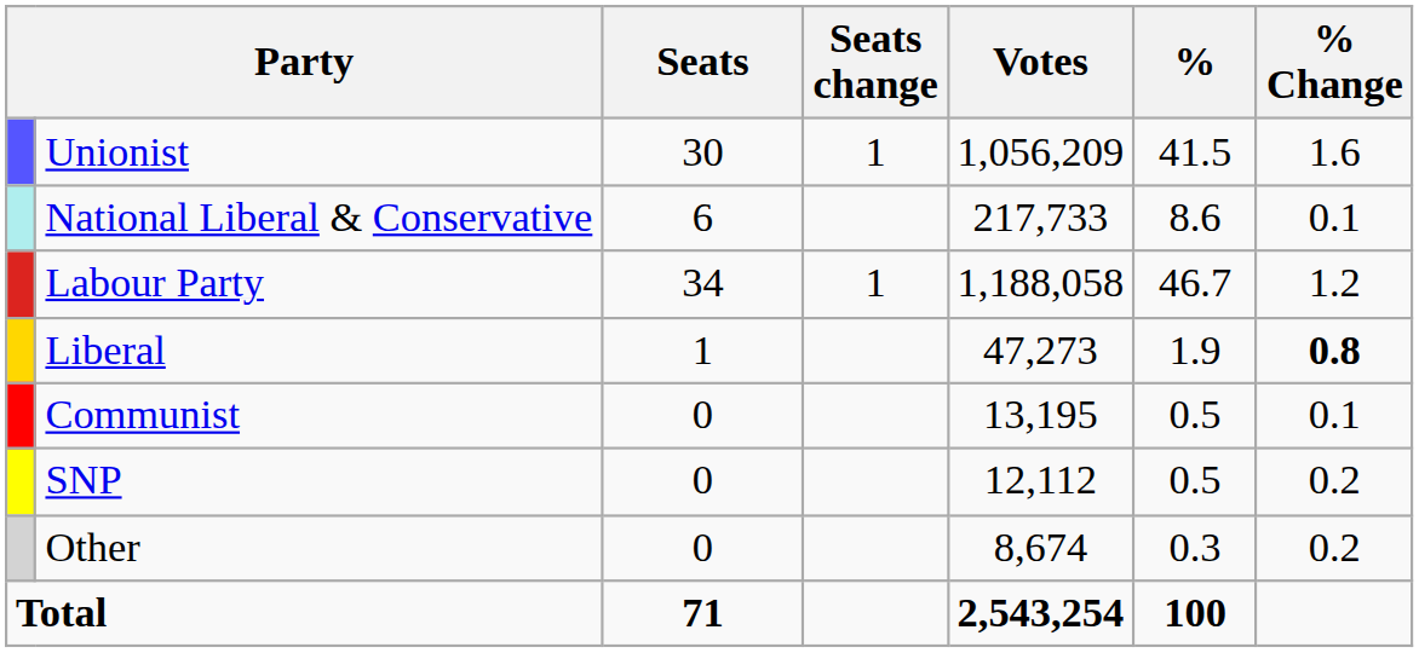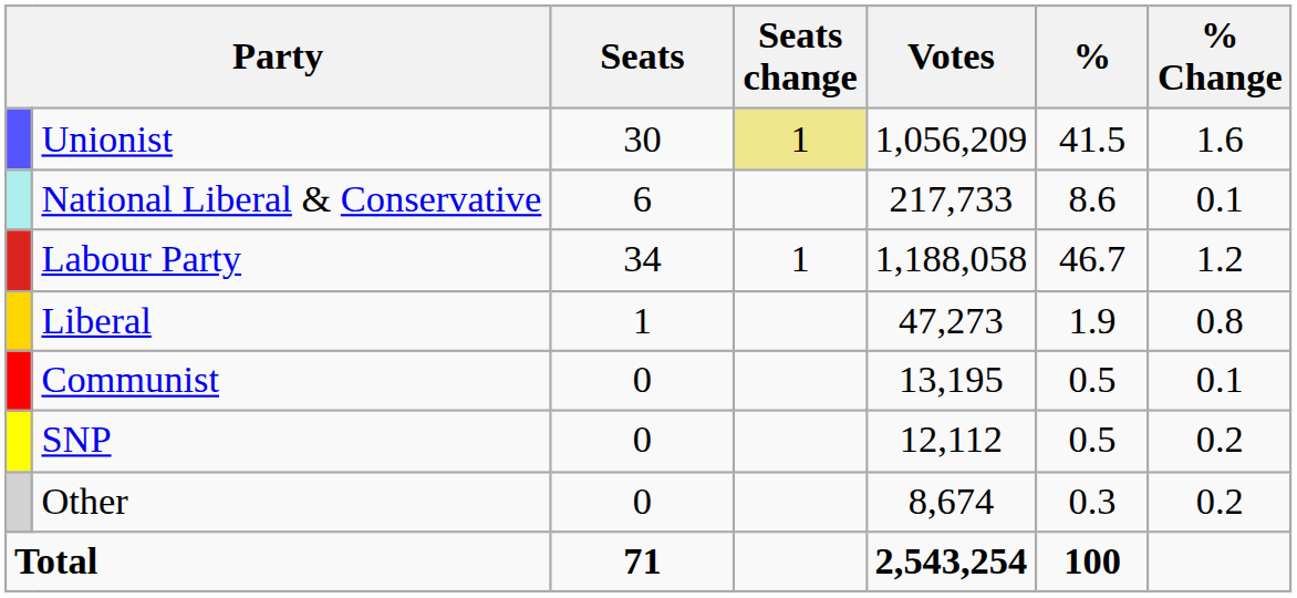Unionist | Seats change: no background -> khaki background
Liberal | % Change: bold -> normal
